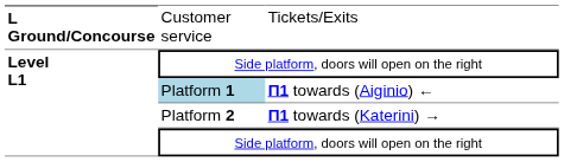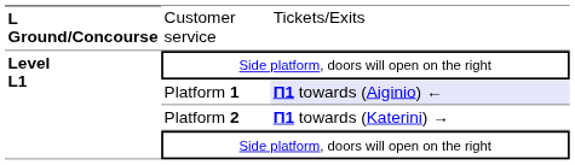Platform 1 | column 2: lightblue background -> no background
Platform 1 | column 3: no background -> lavender background
